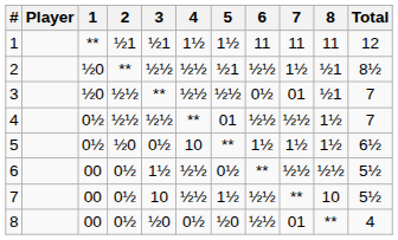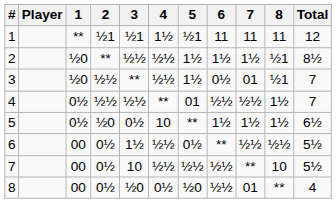row 2 | 5: 1½ -> ½1
row 3 | 5: ½1 -> 1½
row 3 | 6: ½½ -> 1½
row 4 | 5: ½½ -> 1½
row 8 | 5: 1½ -> ½½
